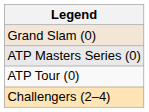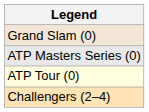row 4 | column 1: no background -> lightyellow background
